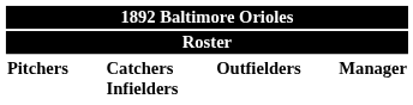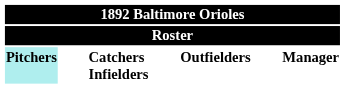Pitchers | column 1: no background -> paleturquoise background
